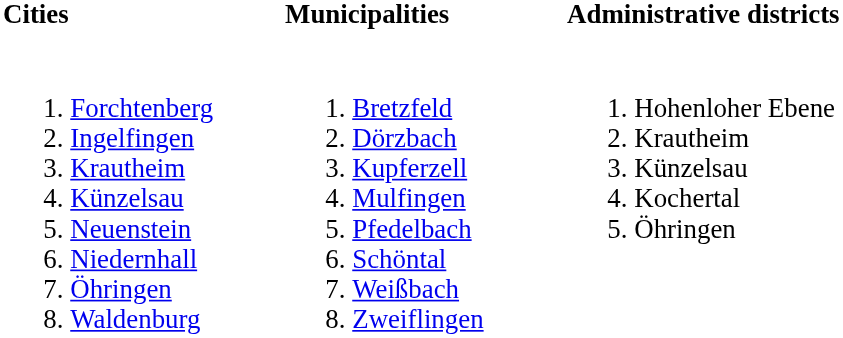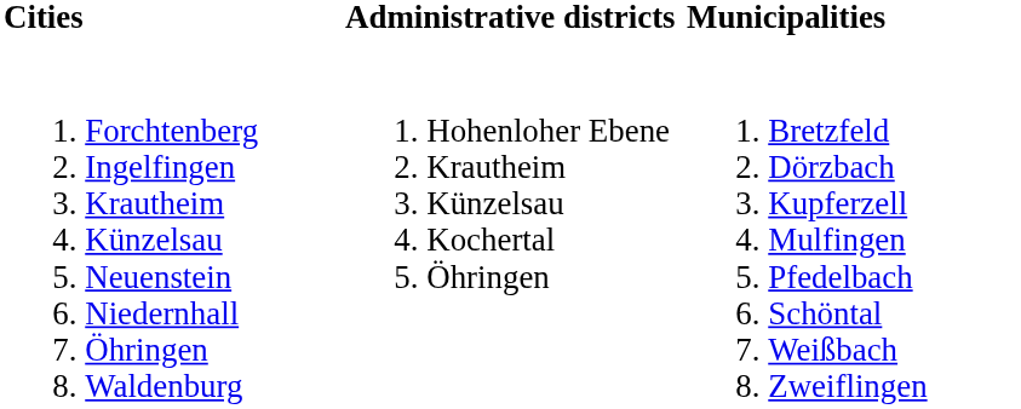columns swapped: Administrative districts <-> Municipalities
